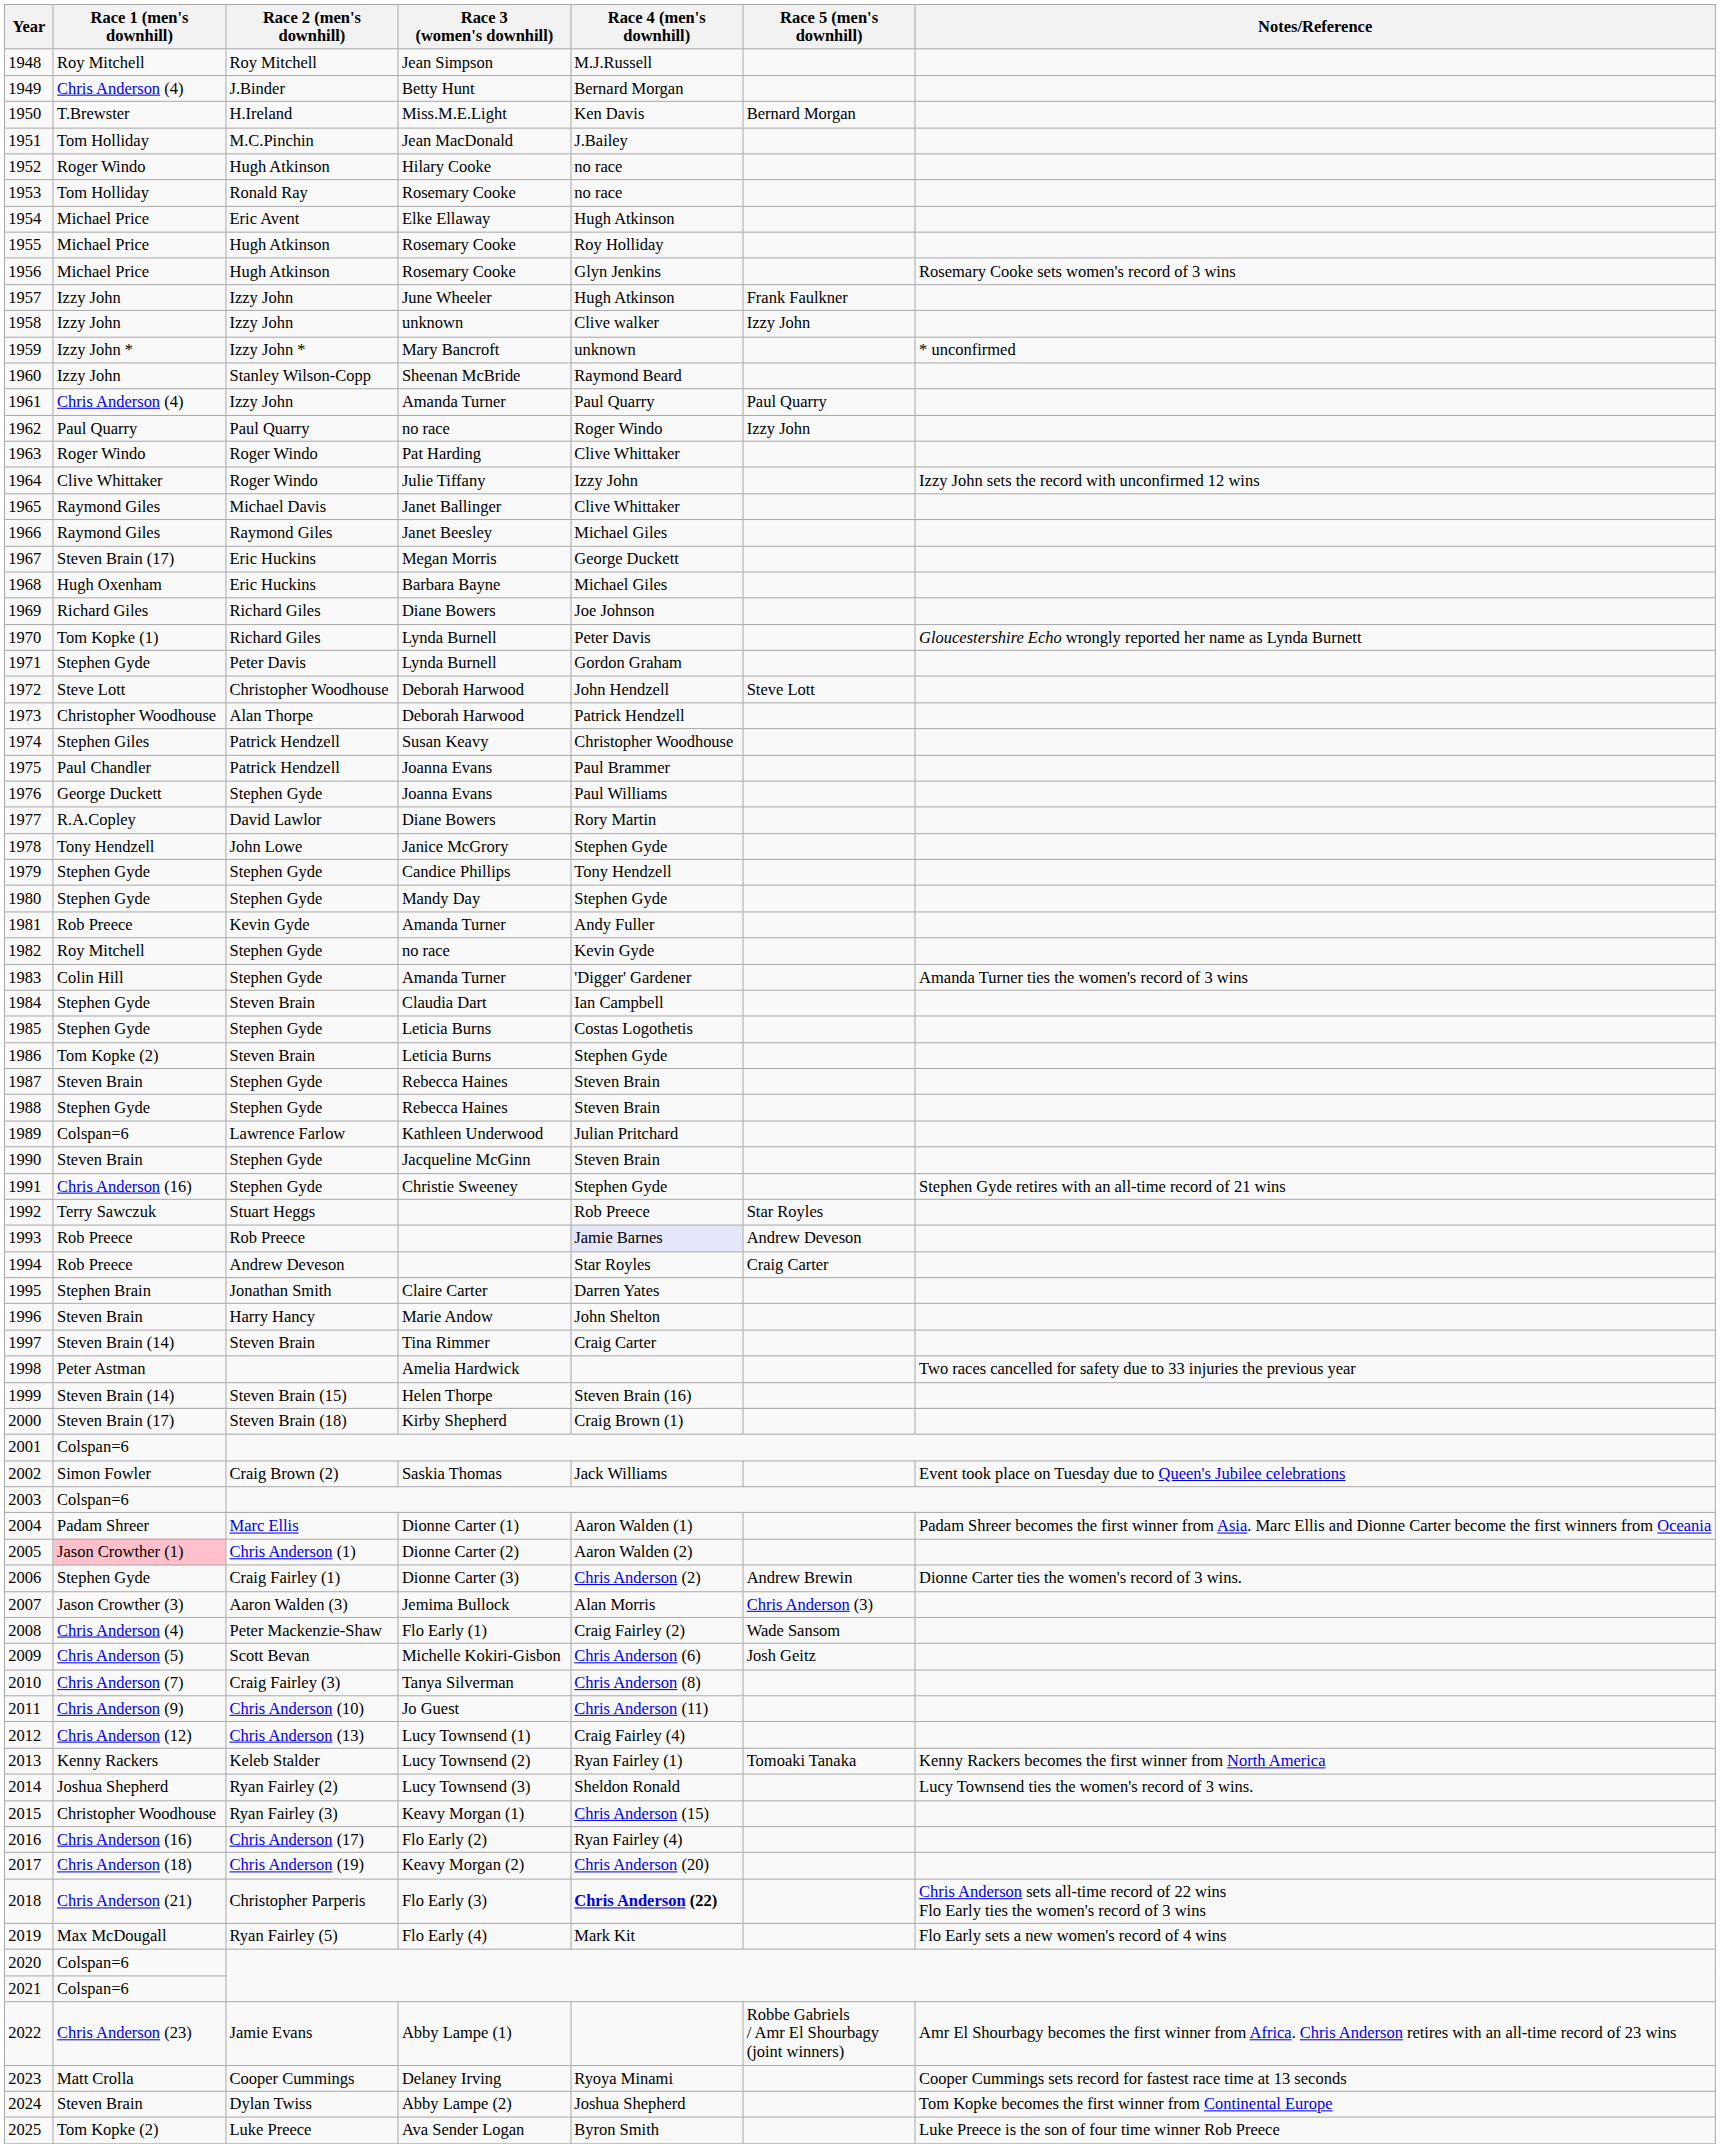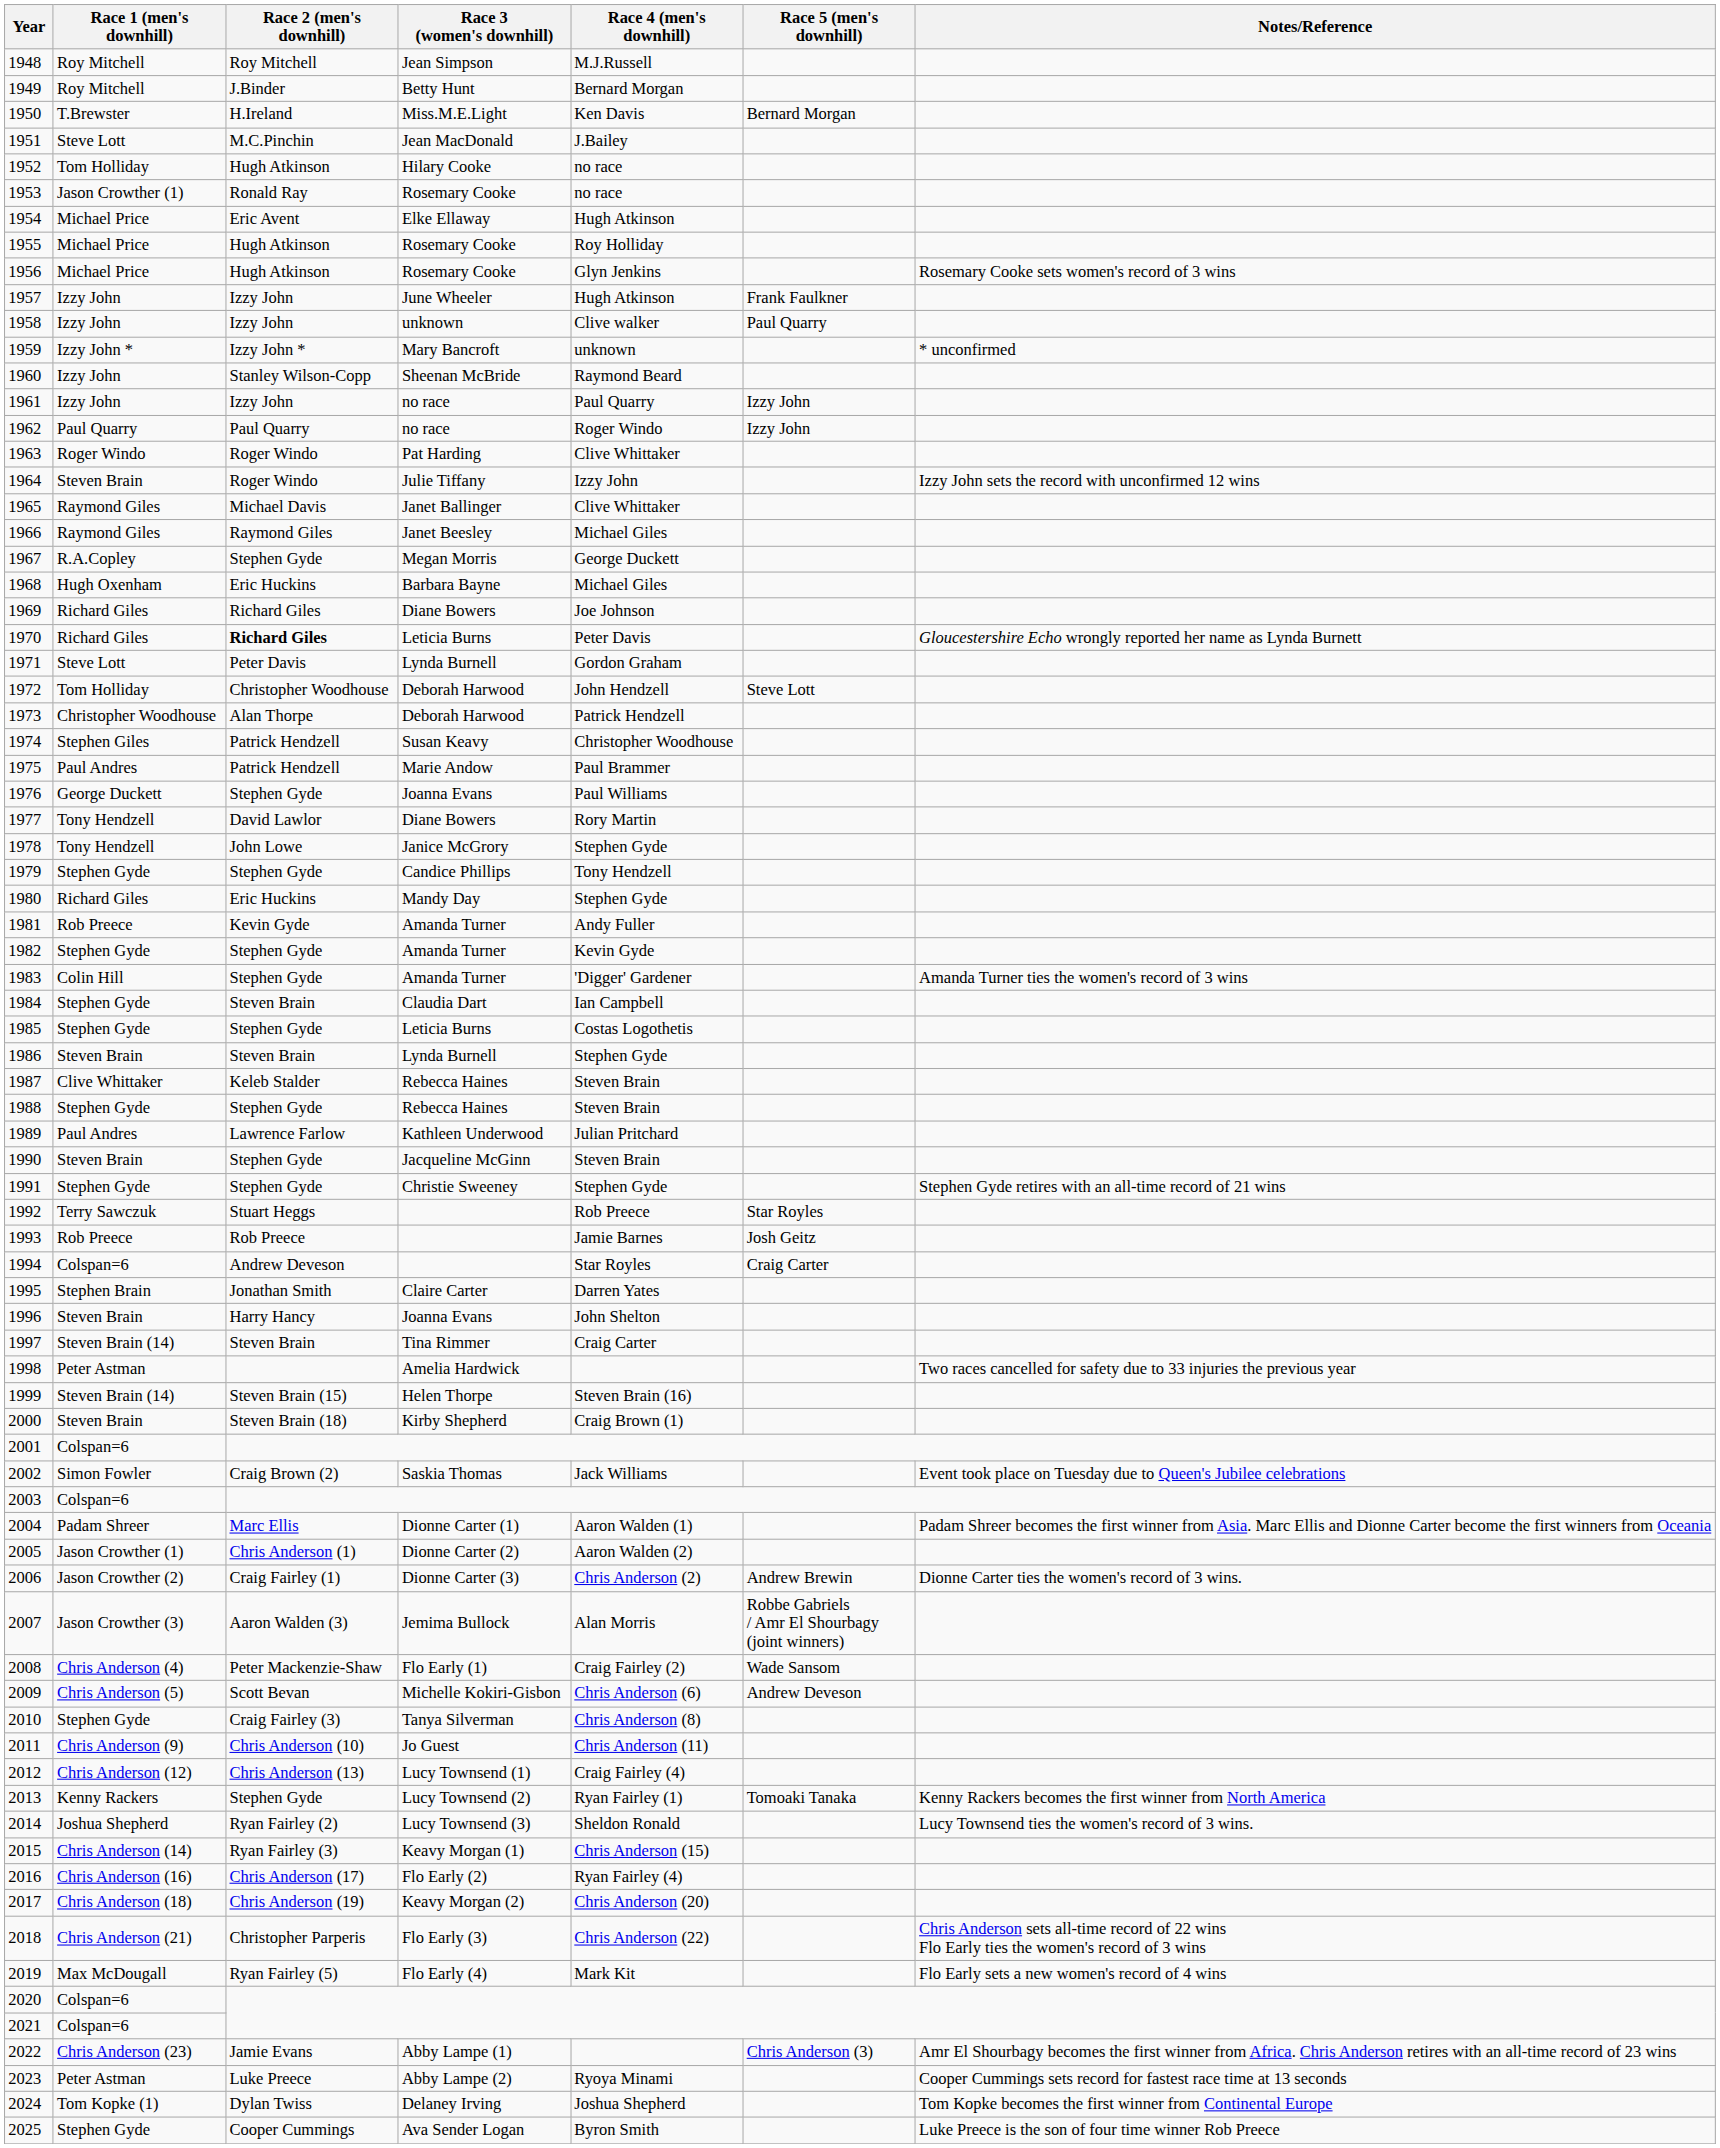1949 | Race 1 (men's downhill): Chris Anderson (4) -> Roy Mitchell
1951 | Race 1 (men's downhill): Tom Holliday -> Steve Lott
1952 | Race 1 (men's downhill): Roger Windo -> Tom Holliday
1953 | Race 1 (men's downhill): Tom Holliday -> Jason Crowther (1)
1958 | Race 5 (men's downhill): Izzy John -> Paul Quarry
1961 | Race 1 (men's downhill): Chris Anderson (4) -> Izzy John
1961 | Race 3 (women's downhill): Amanda Turner -> no race
1961 | Race 5 (men's downhill): Paul Quarry -> Izzy John
1964 | Race 1 (men's downhill): Clive Whittaker -> Steven Brain
1967 | Race 1 (men's downhill): Steven Brain (17) -> R.A.Copley
1967 | Race 2 (men's downhill): Eric Huckins -> Stephen Gyde
1970 | Race 1 (men's downhill): Tom Kopke (1) -> Richard Giles
1970 | Race 2 (men's downhill): normal -> bold
1970 | Race 3 (women's downhill): Lynda Burnell -> Leticia Burns
1971 | Race 1 (men's downhill): Stephen Gyde -> Steve Lott
1972 | Race 1 (men's downhill): Steve Lott -> Tom Holliday
1975 | Race 1 (men's downhill): Paul Chandler -> Paul Andres
1975 | Race 3 (women's downhill): Joanna Evans -> Marie Andow
1977 | Race 1 (men's downhill): R.A.Copley -> Tony Hendzell
1980 | Race 1 (men's downhill): Stephen Gyde -> Richard Giles
1980 | Race 2 (men's downhill): Stephen Gyde -> Eric Huckins
1982 | Race 1 (men's downhill): Roy Mitchell -> Stephen Gyde
1982 | Race 3 (women's downhill): no race -> Amanda Turner
1986 | Race 1 (men's downhill): Tom Kopke (2) -> Steven Brain
1986 | Race 3 (women's downhill): Leticia Burns -> Lynda Burnell
1987 | Race 1 (men's downhill): Steven Brain -> Clive Whittaker
1987 | Race 2 (men's downhill): Stephen Gyde -> Keleb Stalder
1989 | Race 1 (men's downhill): Colspan=6 -> Paul Andres
1991 | Race 1 (men's downhill): Chris Anderson (16) -> Stephen Gyde
1993 | Race 4 (men's downhill): lavender background -> no background
1993 | Race 5 (men's downhill): Andrew Deveson -> Josh Geitz
1994 | Race 1 (men's downhill): Rob Preece -> Colspan=6
1996 | Race 3 (women's downhill): Marie Andow -> Joanna Evans
2000 | Race 1 (men's downhill): Steven Brain (17) -> Steven Brain
2005 | Race 1 (men's downhill): pink background -> no background
2006 | Race 1 (men's downhill): Stephen Gyde -> Jason Crowther (2)
2007 | Race 5 (men's downhill): Chris Anderson (3) -> Robbe Gabriels / Amr El Shourbagy (joint winners)
2009 | Race 5 (men's downhill): Josh Geitz -> Andrew Deveson
2010 | Race 1 (men's downhill): Chris Anderson (7) -> Stephen Gyde
2013 | Race 2 (men's downhill): Keleb Stalder -> Stephen Gyde
2015 | Race 1 (men's downhill): Christopher Woodhouse -> Chris Anderson (14)
2018 | Race 4 (men's downhill): bold -> normal
2022 | Race 5 (men's downhill): Robbe Gabriels / Amr El Shourbagy (joint winners) -> Chris Anderson (3)
2023 | Race 1 (men's downhill): Matt Crolla -> Peter Astman
2023 | Race 2 (men's downhill): Cooper Cummings -> Luke Preece
2023 | Race 3 (women's downhill): Delaney Irving -> Abby Lampe (2)
2024 | Race 1 (men's downhill): Steven Brain -> Tom Kopke (1)
2024 | Race 3 (women's downhill): Abby Lampe (2) -> Delaney Irving
2025 | Race 1 (men's downhill): Tom Kopke (2) -> Stephen Gyde
2025 | Race 2 (men's downhill): Luke Preece -> Cooper Cummings
